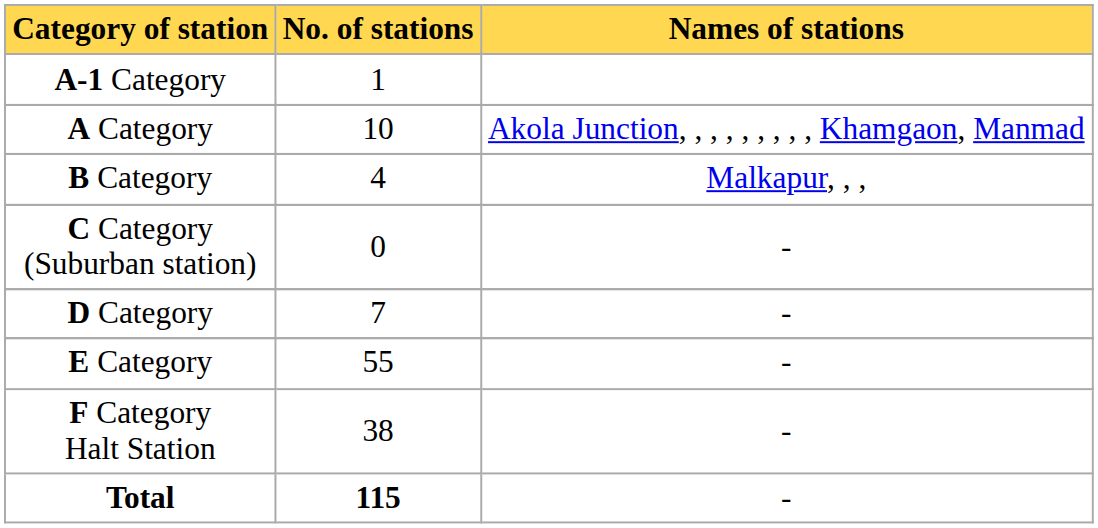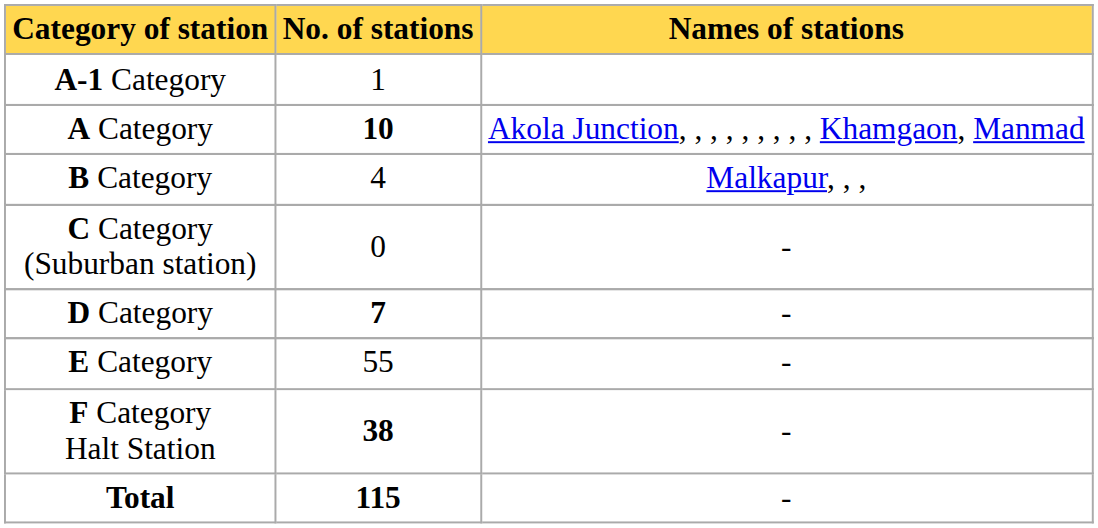A Category | No. of stations: normal -> bold
D Category | No. of stations: normal -> bold
F Category Halt Station | No. of stations: normal -> bold
